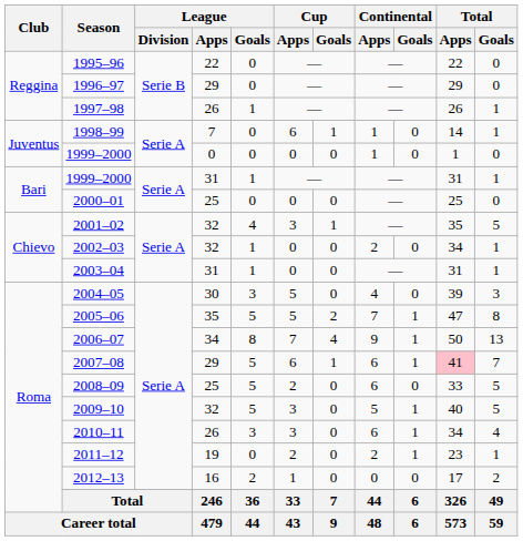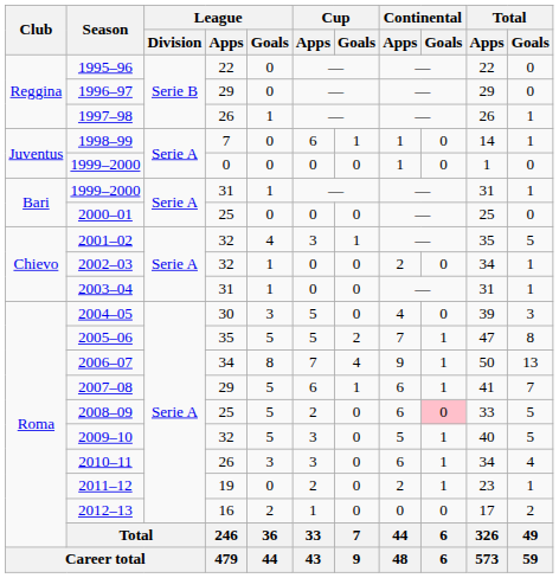2007–08 | Total / Apps: pink background -> no background
2008–09 | Continental / Goals: no background -> pink background
